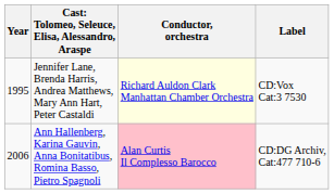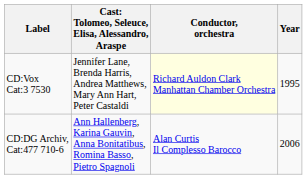columns swapped: Year <-> Label
row 3 | Conductor, orchestra: pink background -> no background
